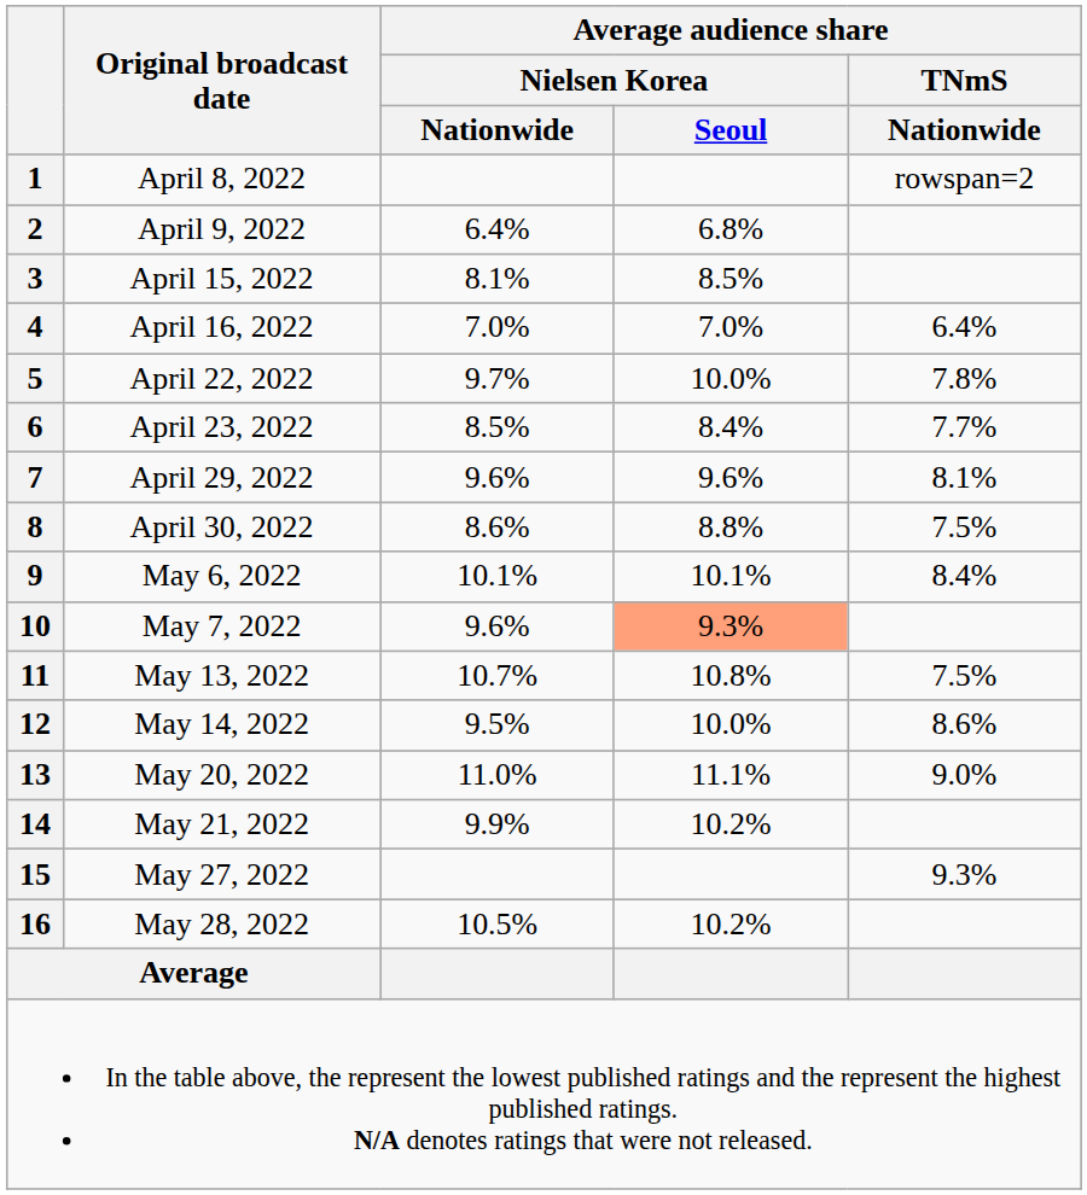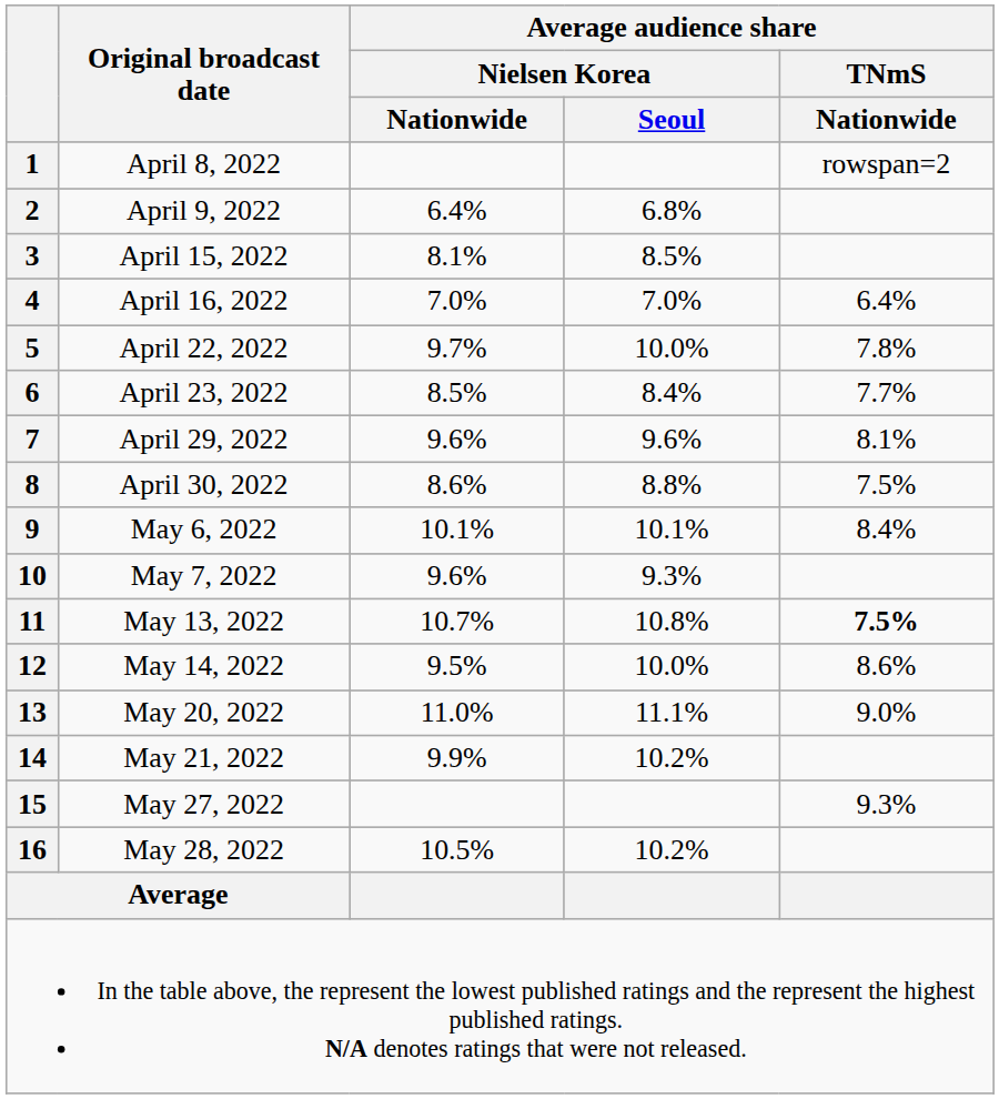10 | Average audience share / Nielsen Korea / Seoul: lightsalmon background -> no background
11 | Average audience share / TNmS / Nationwide: normal -> bold
